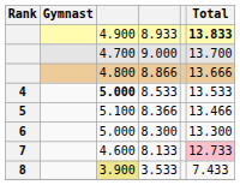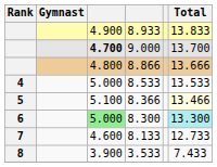8.933 | Total: bold -> normal
9.000 | column 3: normal -> bold
8.533 | column 3: bold -> normal
8.366 | Total: no background -> lightyellow background
8.300 | column 3: no background -> lightgreen background
8.300 | Total: no background -> paleturquoise background
8.133 | Total: pink background -> no background
3.533 | column 3: khaki background -> no background
